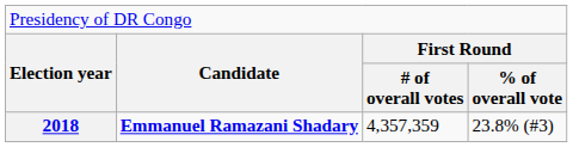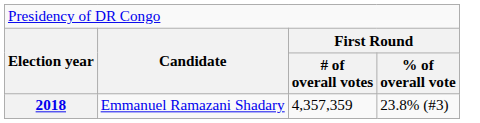2018 | column 2: bold -> normal
